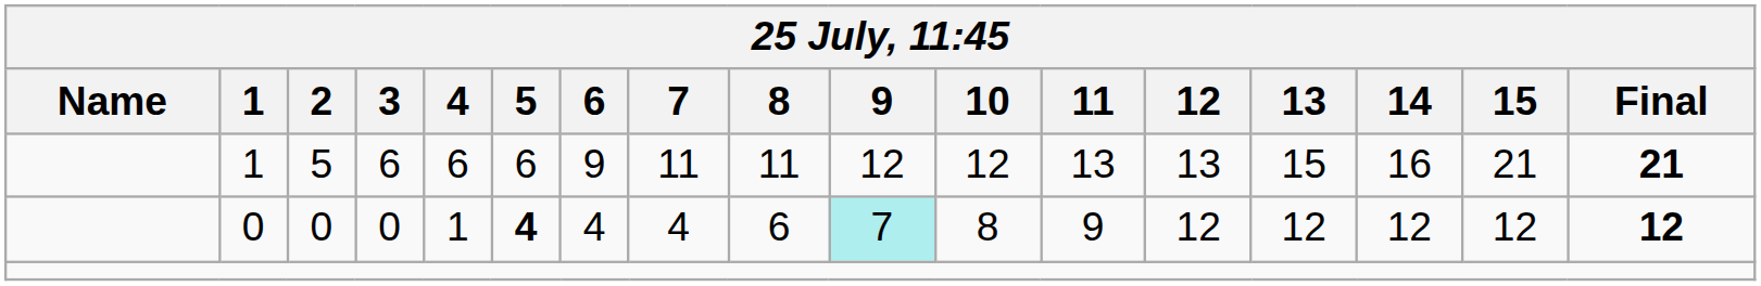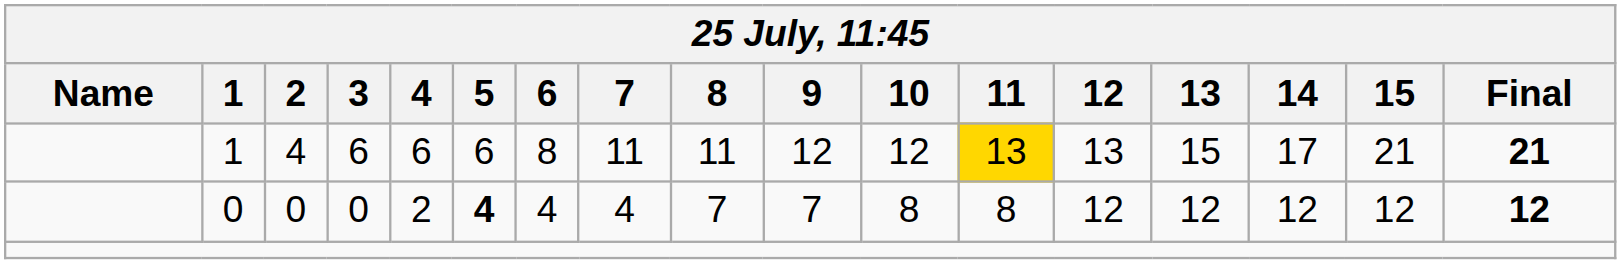row 3 | 2: 5 -> 4
row 3 | 6: 9 -> 8
row 3 | 11: no background -> gold background
row 3 | 14: 16 -> 17
row 4 | 4: 1 -> 2
row 4 | 8: 6 -> 7
row 4 | 9: paleturquoise background -> no background
row 4 | 11: 9 -> 8
